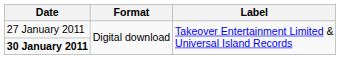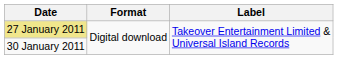27 January 2011 | Date: no background -> khaki background
30 January 2011 | Date: bold -> normal
